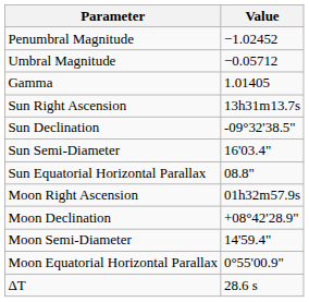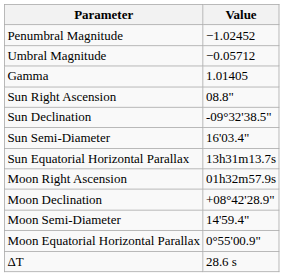Sun Right Ascension | Value: 13h31m13.7s -> 08.8"
Sun Equatorial Horizontal Parallax | Value: 08.8" -> 13h31m13.7s
